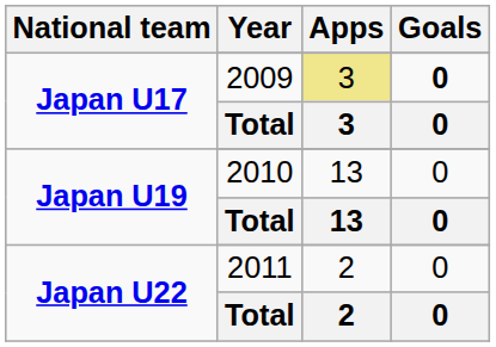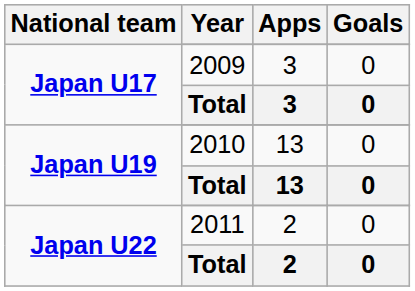2009 | Apps: khaki background -> no background
2009 | Goals: bold -> normal
